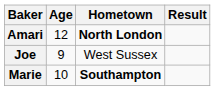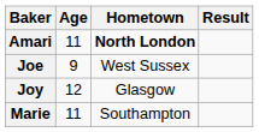Amari | Age: 12 -> 11
+ row: Joy | 12 | Glasgow
Marie | Age: 10 -> 11
Marie | Hometown: bold -> normal
